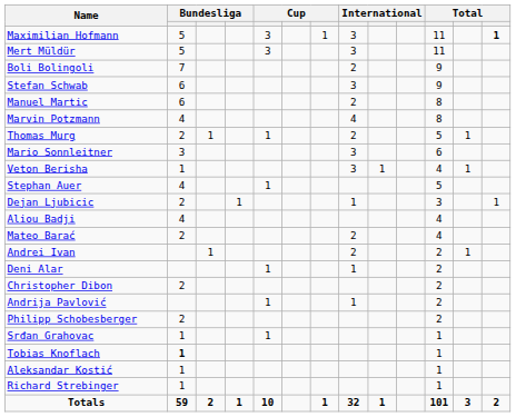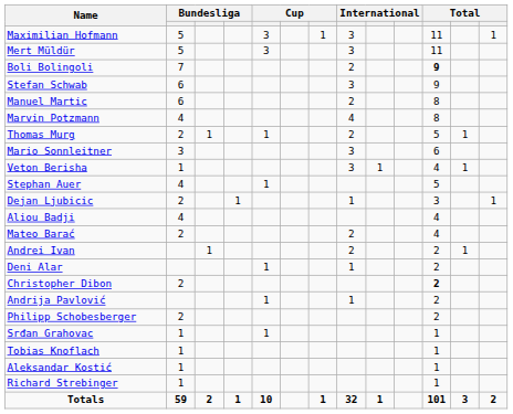Maximilian Hofmann | column 13: bold -> normal
Boli Bolingoli | column 11: normal -> bold
Christopher Dibon | column 11: normal -> bold
Tobias Knoflach | column 2: bold -> normal
